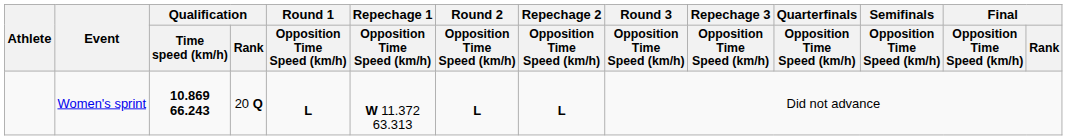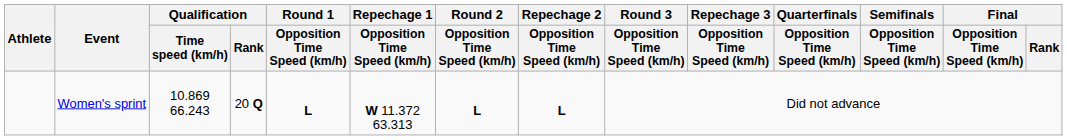Women's sprint | Qualification / Time speed (km/h): bold -> normal
